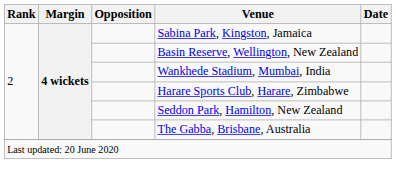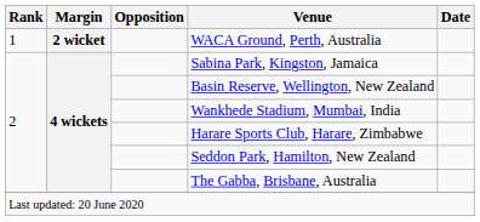+ row: 1 | 2 wicket | WACA Ground, Perth, Australia
